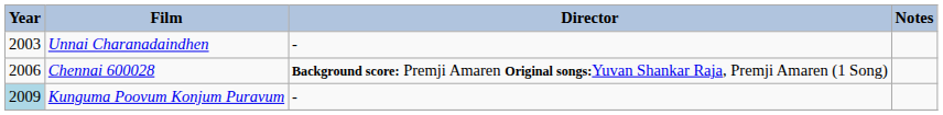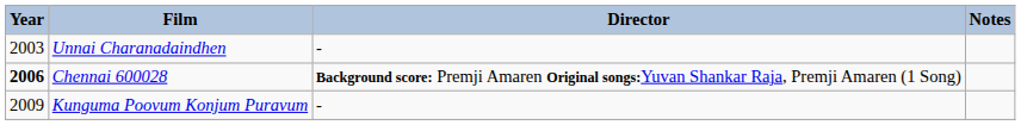Chennai 600028 | Year: normal -> bold
Kunguma Poovum Konjum Puravum | Year: lightblue background -> no background
